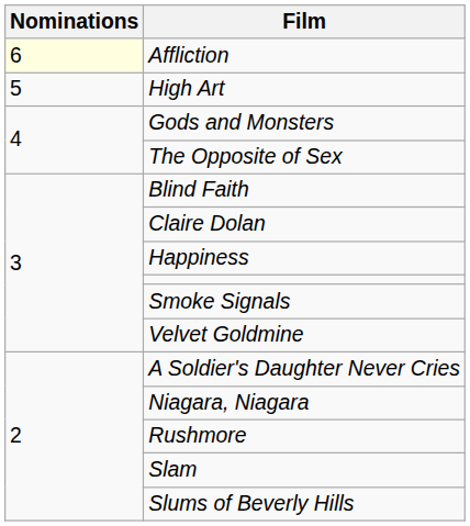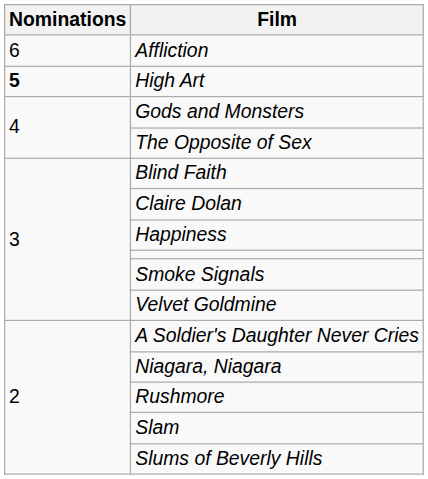Affliction | Nominations: lightyellow background -> no background
High Art | Nominations: normal -> bold
